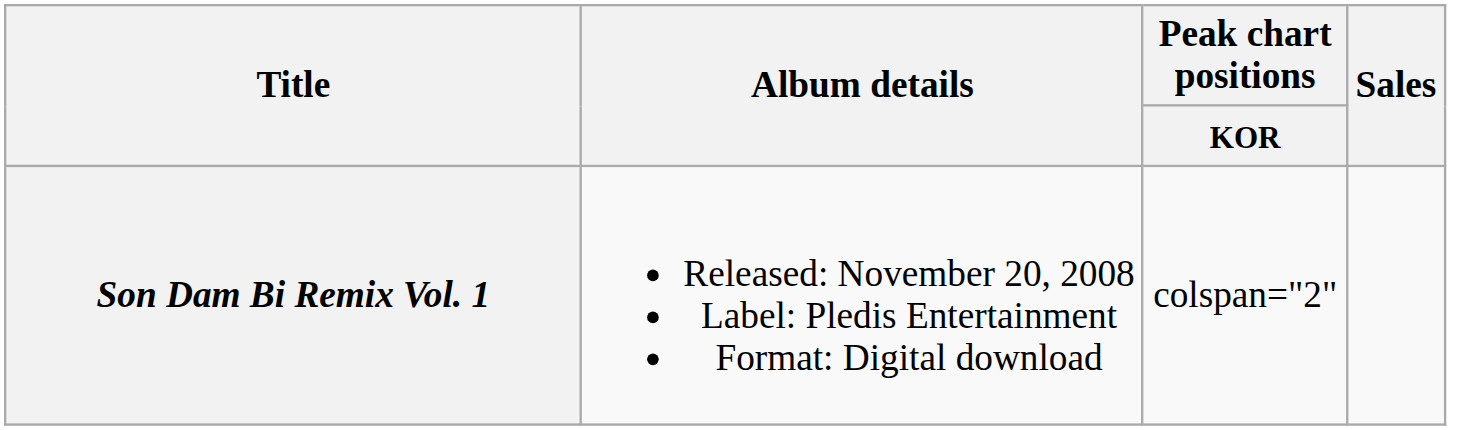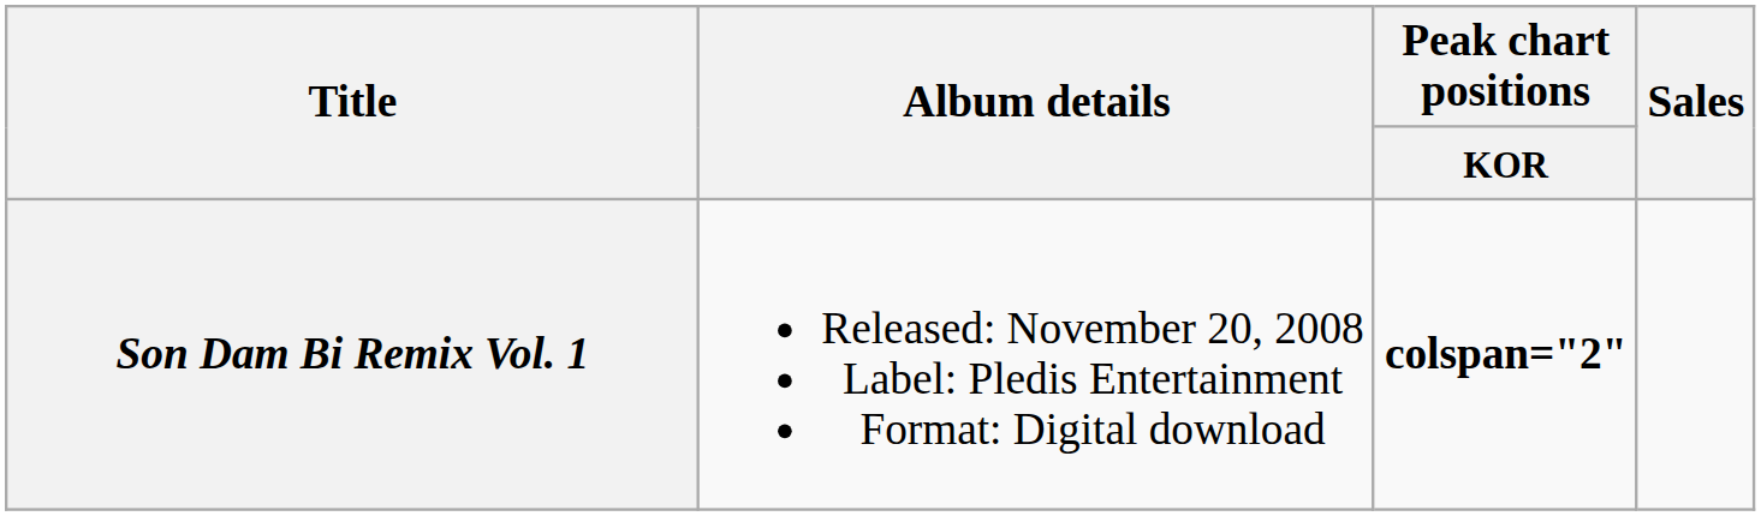Son Dam Bi Remix Vol. 1 | Peak chart positions / KOR: normal -> bold
